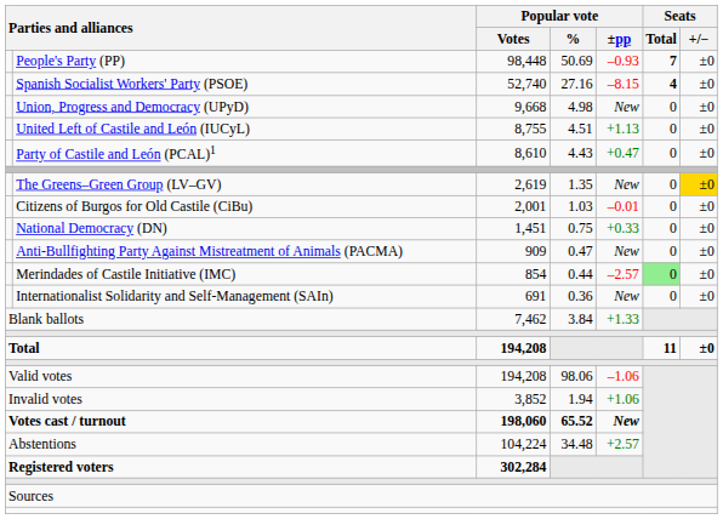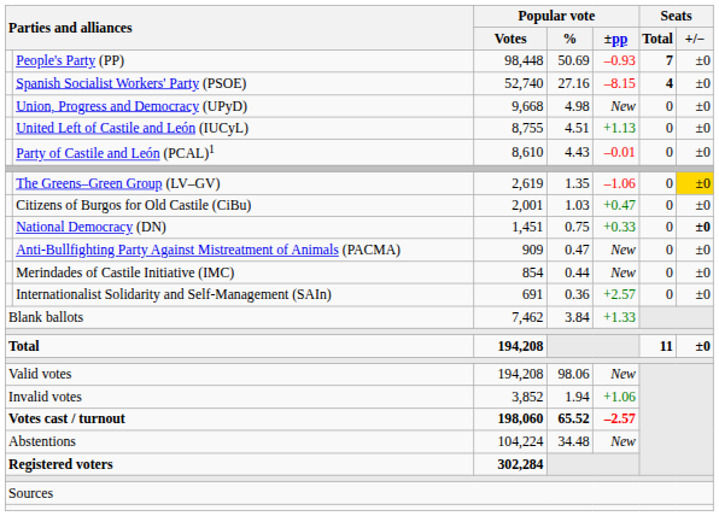Party of Castile and León (PCAL)1 | Popular vote / ±pp: +0.47 -> –0.01
The Greens–Green Group (LV–GV) | Popular vote / ±pp: New -> –1.06
Citizens of Burgos for Old Castile (CiBu) | Popular vote / ±pp: –0.01 -> +0.47
National Democracy (DN) | Seats / +/−: normal -> bold
Merindades of Castile Initiative (IMC) | Popular vote / ±pp: –2.57 -> New
Merindades of Castile Initiative (IMC) | Seats / Total: lightgreen background -> no background
Internationalist Solidarity and Self-Management (SAIn) | Popular vote / ±pp: New -> +2.57
Valid votes | Popular vote / ±pp: –1.06 -> New
Votes cast / turnout | Popular vote / ±pp: New -> –2.57
Abstentions | Popular vote / ±pp: +2.57 -> New
